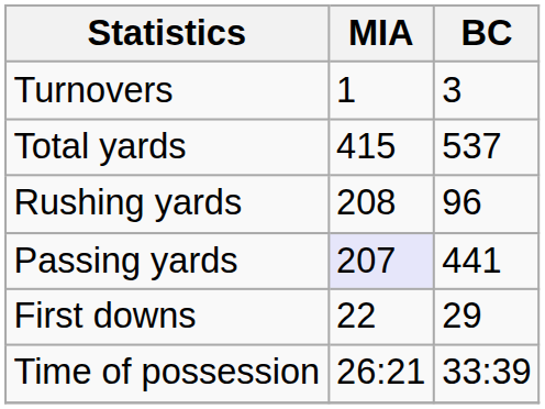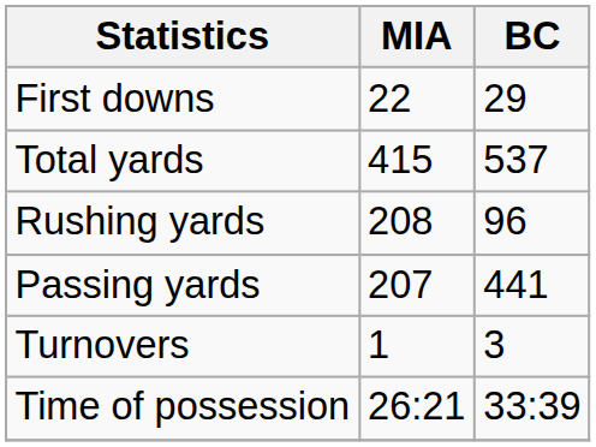rows swapped: First downs <-> Turnovers
Passing yards | MIA: lavender background -> no background
